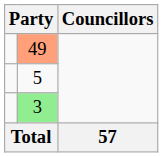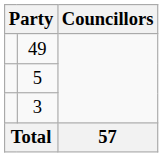49 | column 2: lightsalmon background -> no background
3 | column 2: lightgreen background -> no background
